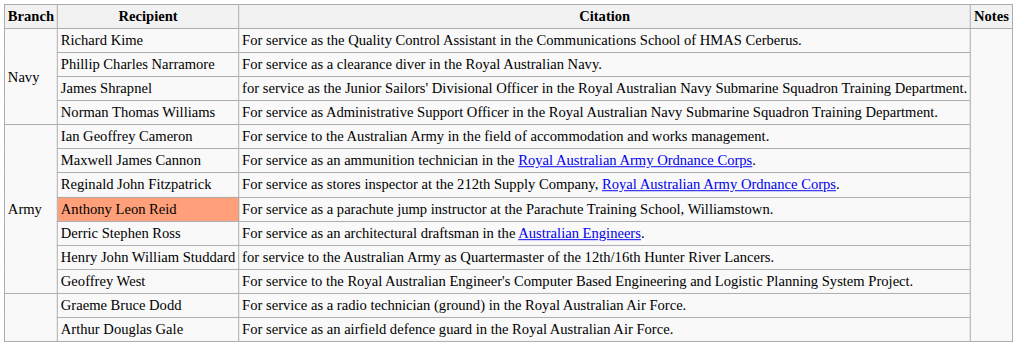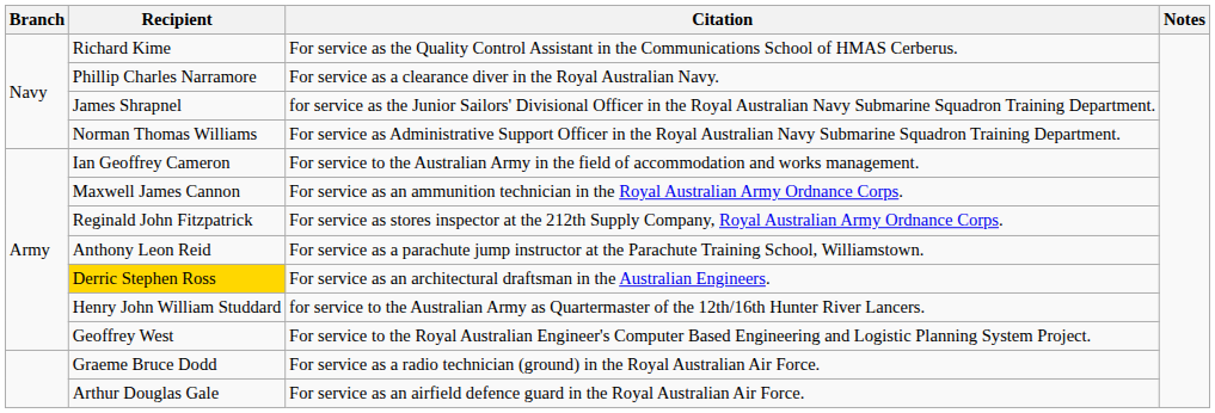Anthony Leon Reid | Recipient: lightsalmon background -> no background
Derric Stephen Ross | Recipient: no background -> gold background
